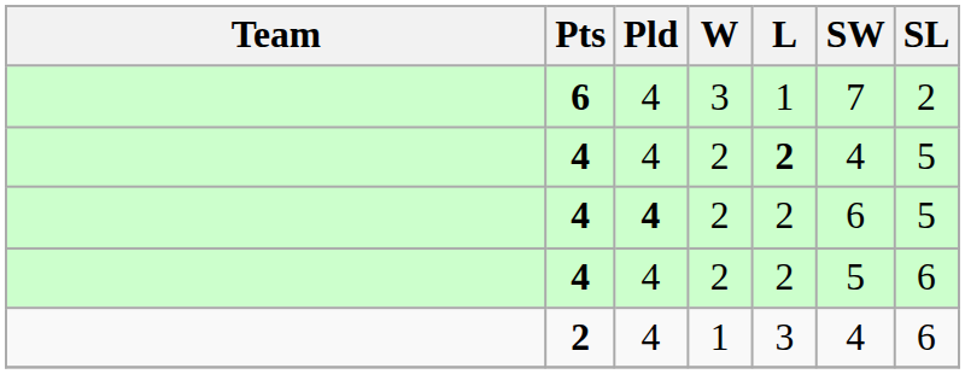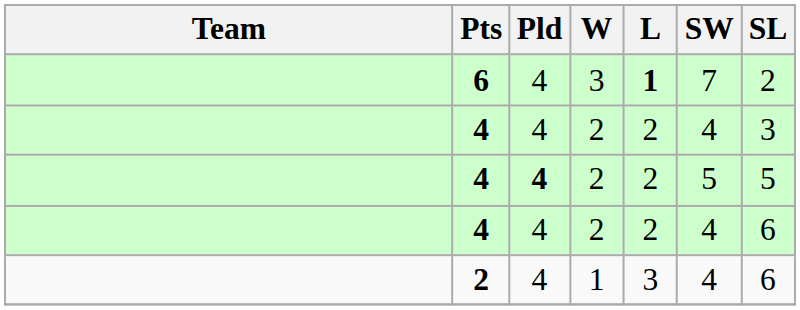row 2 | L: normal -> bold
row 3 | L: bold -> normal
row 3 | SL: 5 -> 3
row 4 | SW: 6 -> 5
row 5 | SW: 5 -> 4
